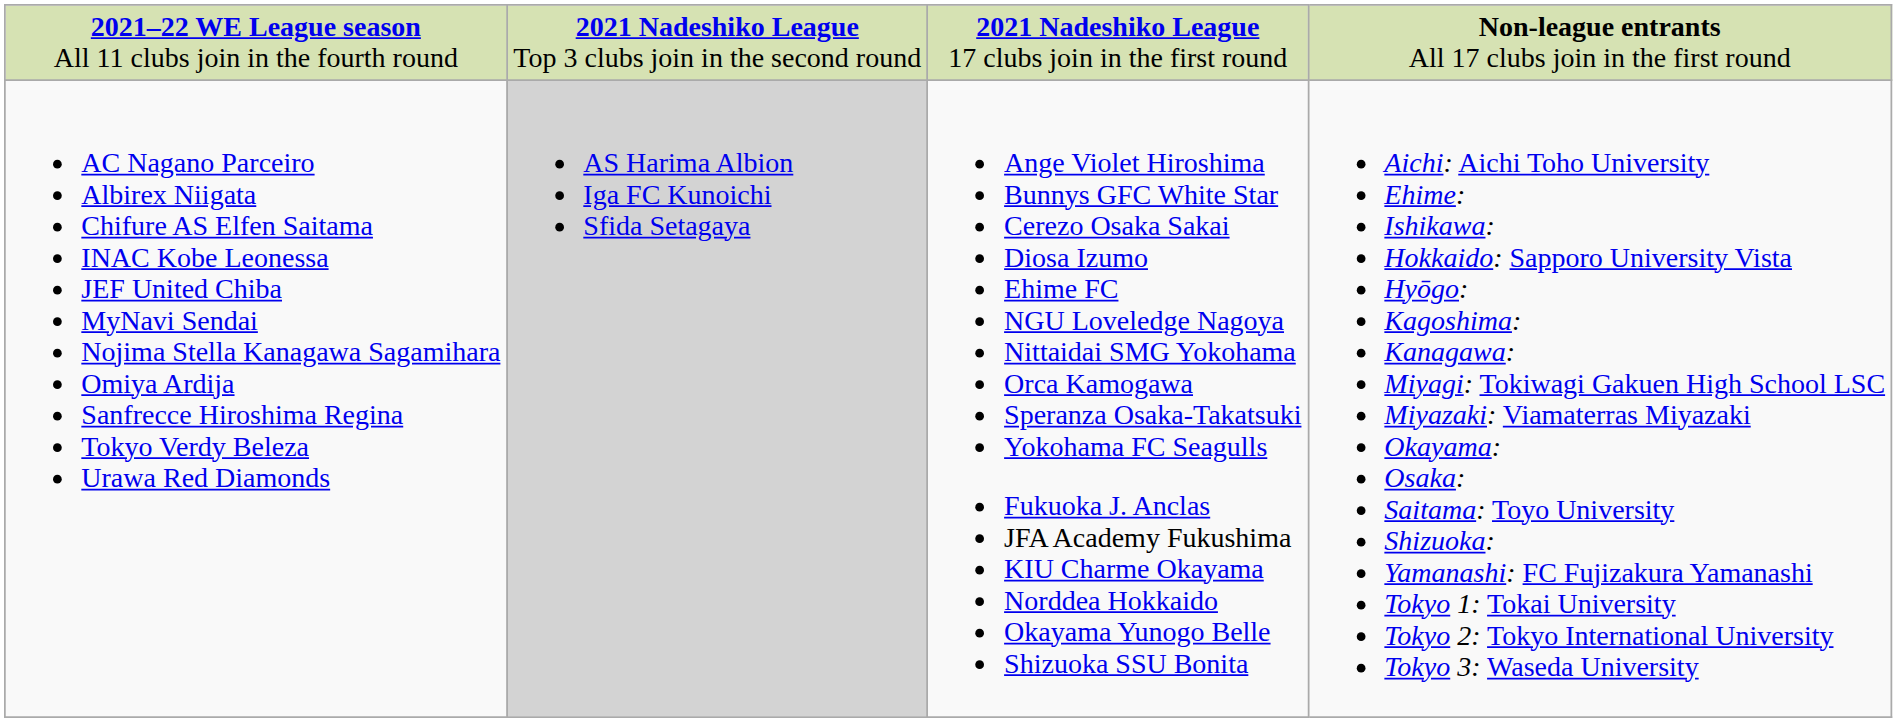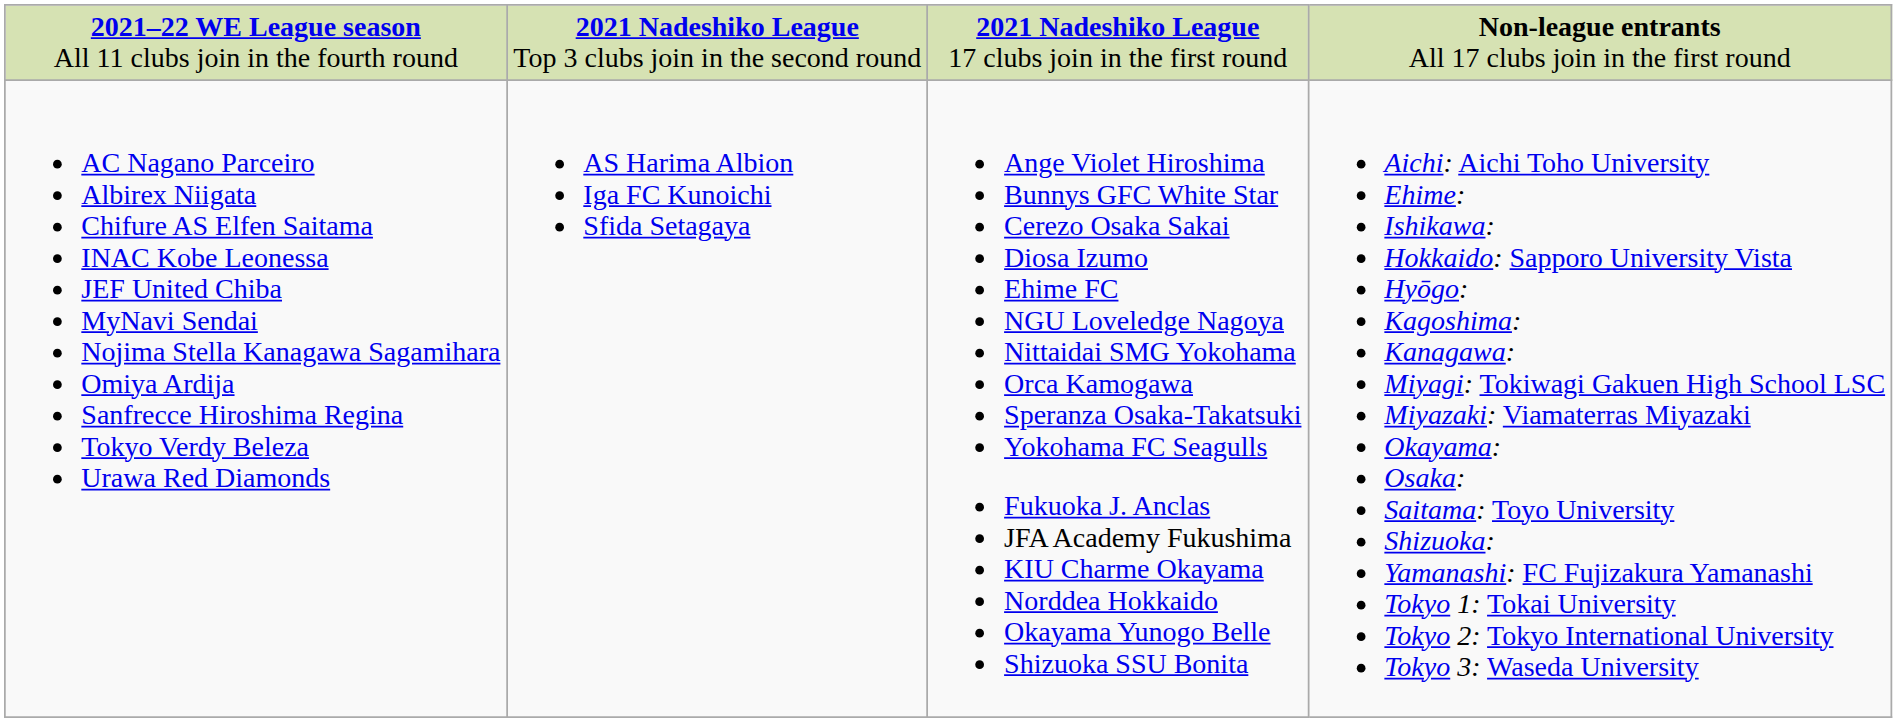row 2 | column 2: lightgrey background -> no background
